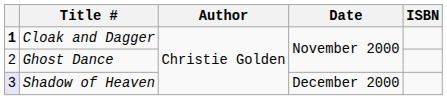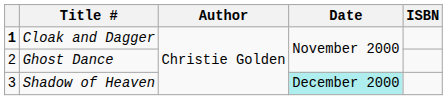Shadow of Heaven | column 1: lavender background -> no background
Shadow of Heaven | Date: no background -> paleturquoise background
